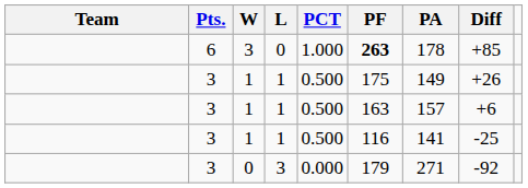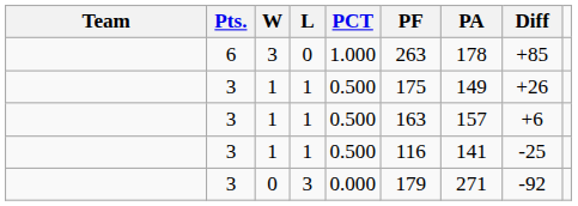row 2 | PF: bold -> normal
